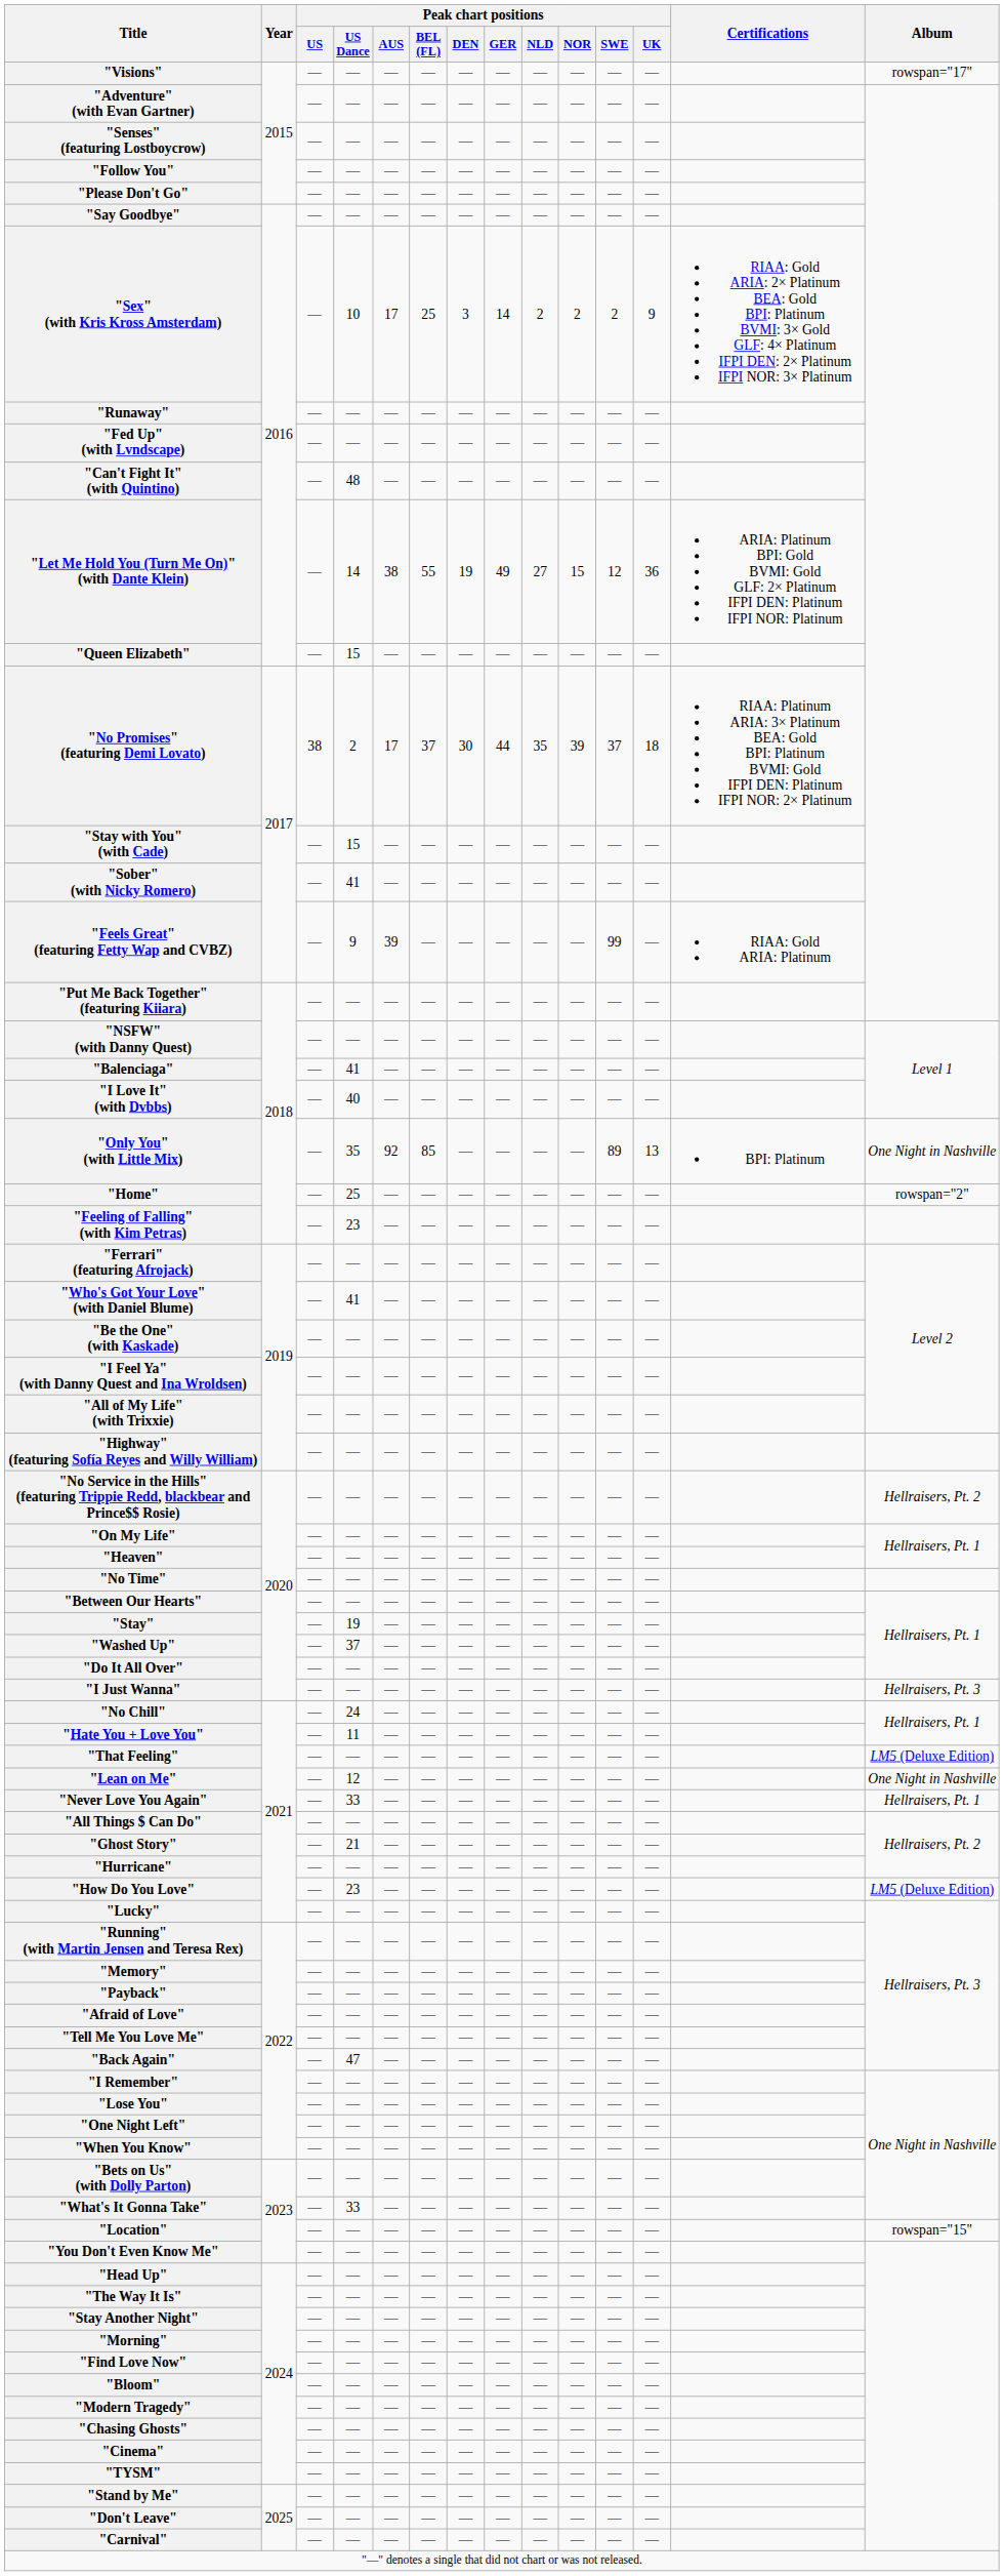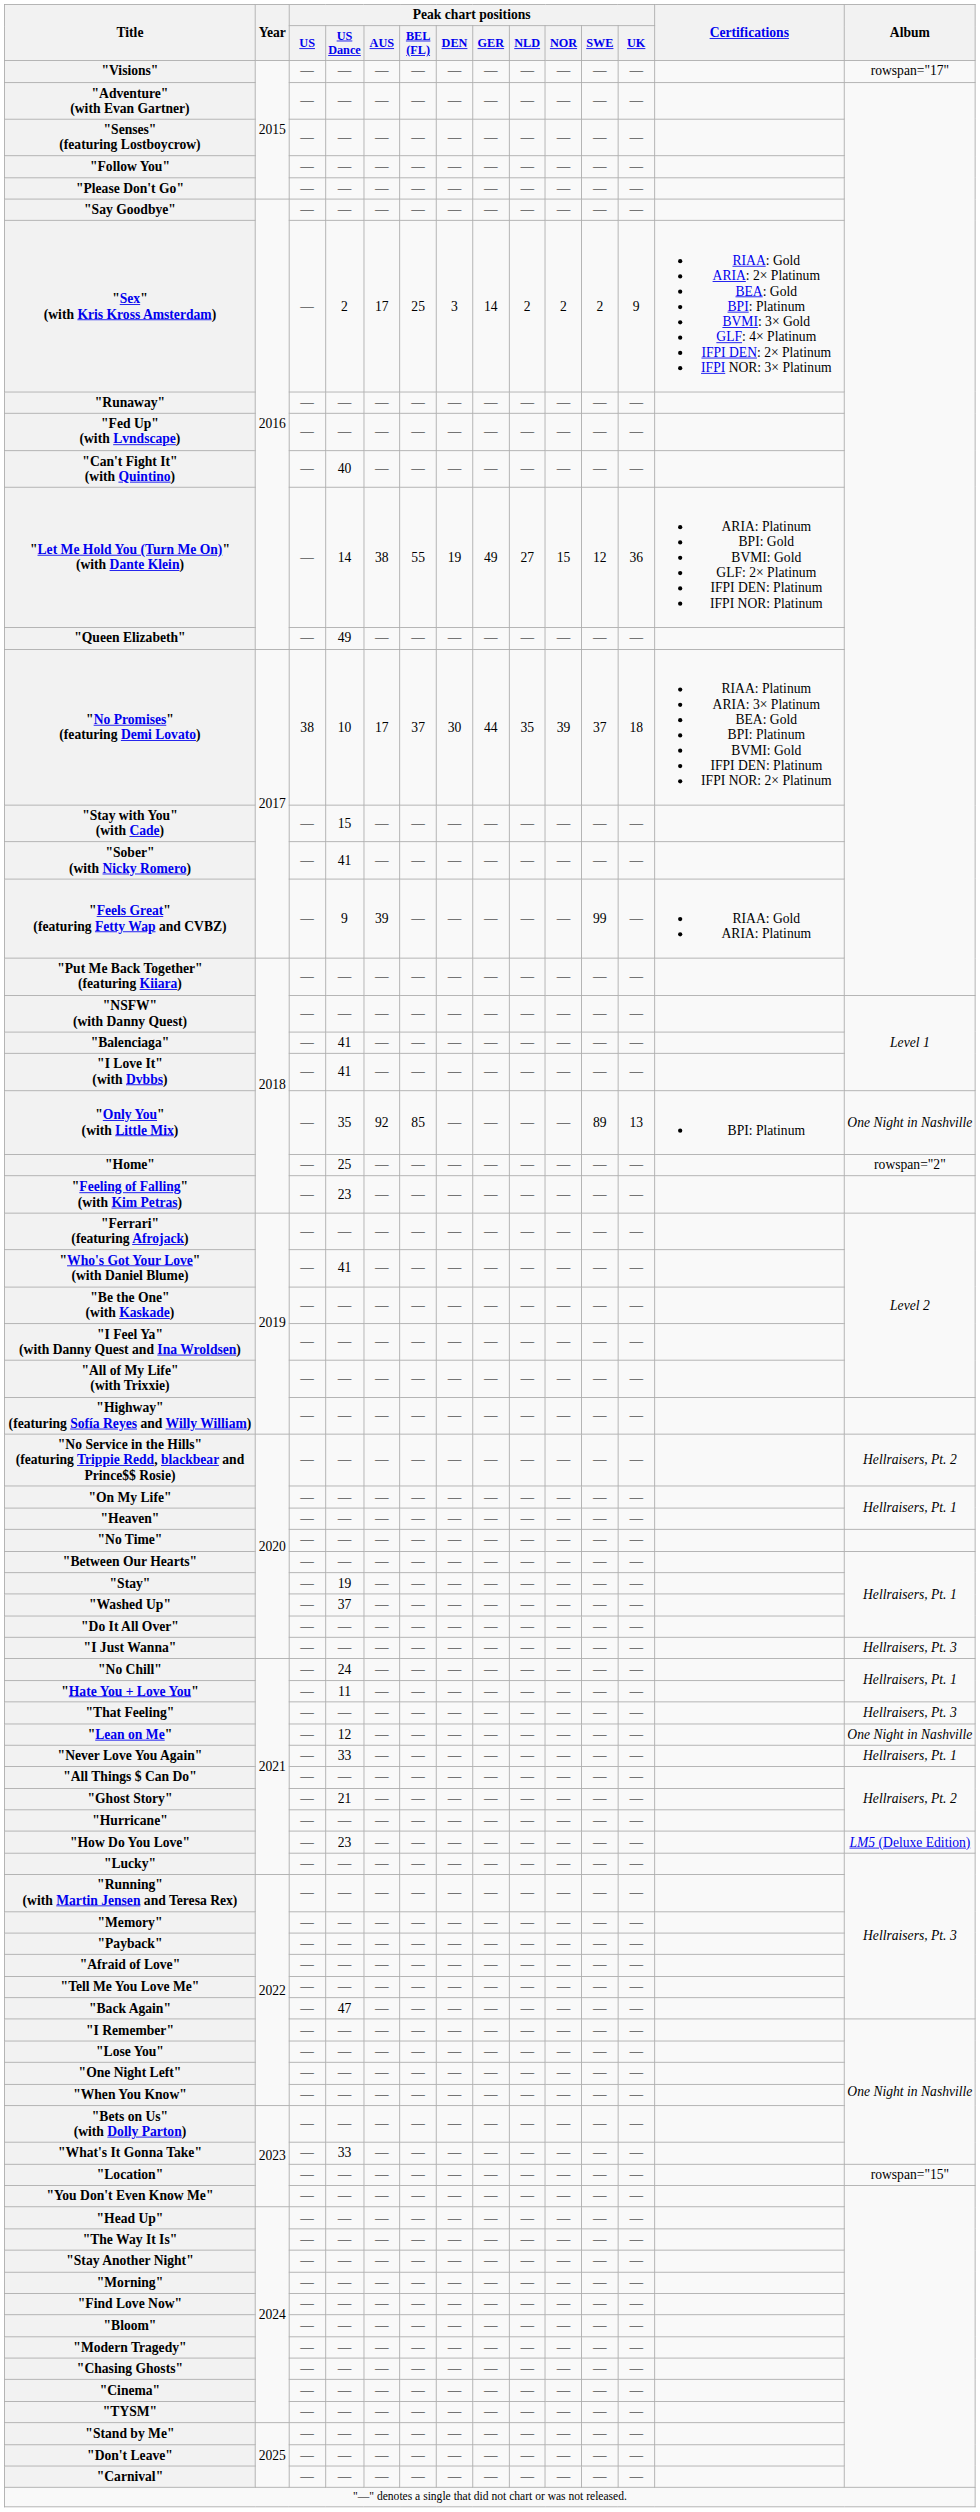"Sex" (with Kris Kross Amsterdam) | Peak chart positions / US Dance: 10 -> 2
"Can't Fight It" (with Quintino) | Peak chart positions / US Dance: 48 -> 40
"Queen Elizabeth" | Peak chart positions / US Dance: 15 -> 49
"No Promises" (featuring Demi Lovato) | Peak chart positions / US Dance: 2 -> 10
"I Love It" (with Dvbbs) | Peak chart positions / US Dance: 40 -> 41
"That Feeling" | Album: LM5 (Deluxe Edition) -> Hellraisers, Pt. 3
